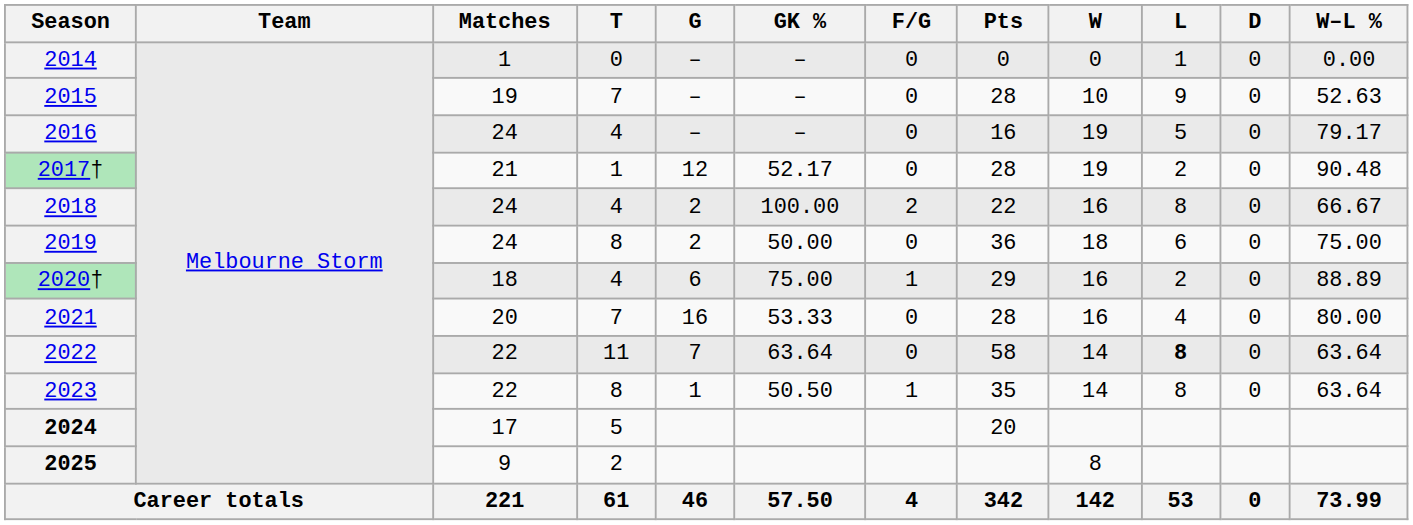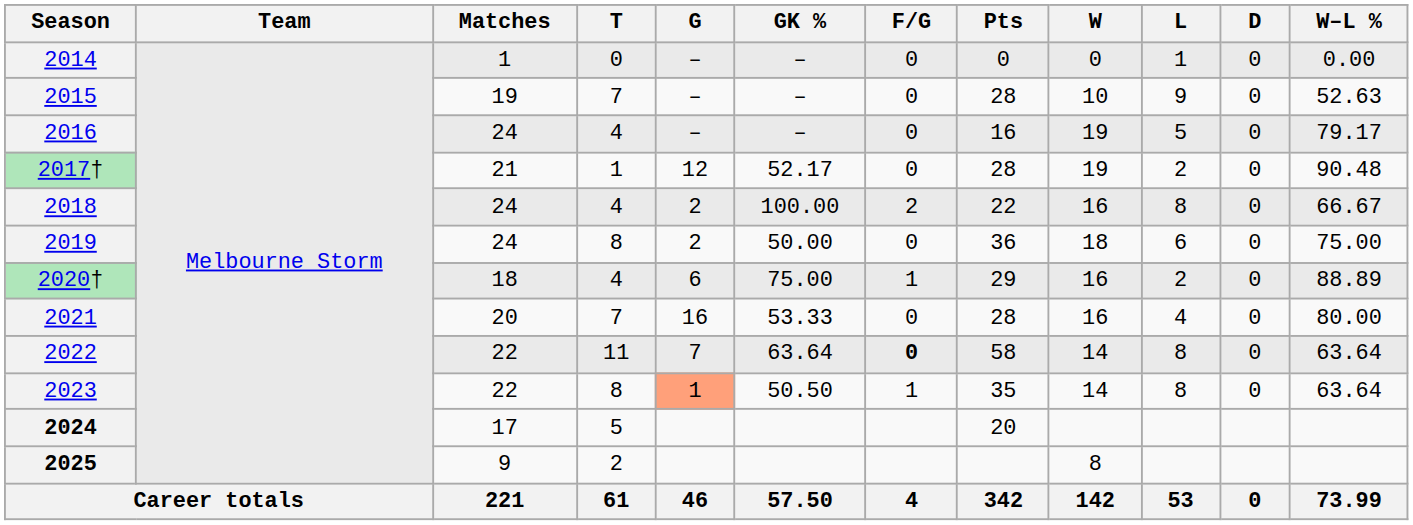2022 | F/G: normal -> bold
2022 | L: bold -> normal
2023 | G: no background -> lightsalmon background
